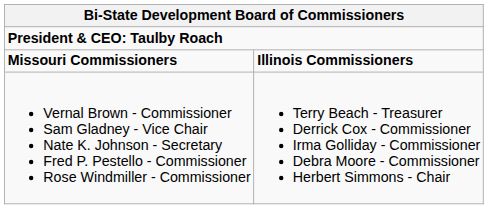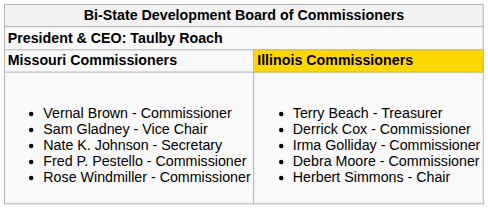Missouri Commissioners | column 2: no background -> gold background
